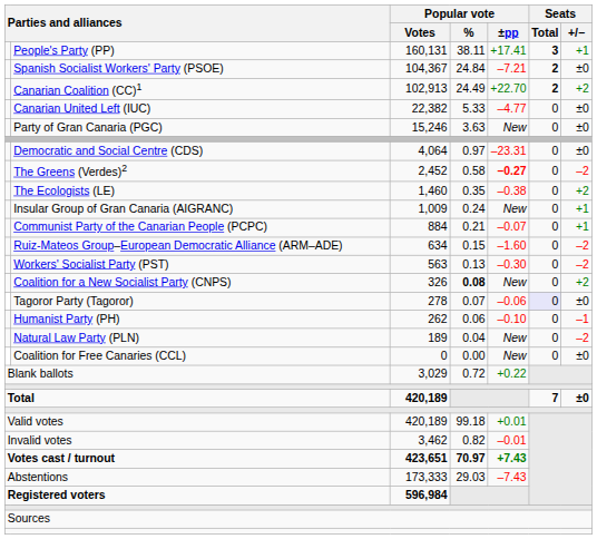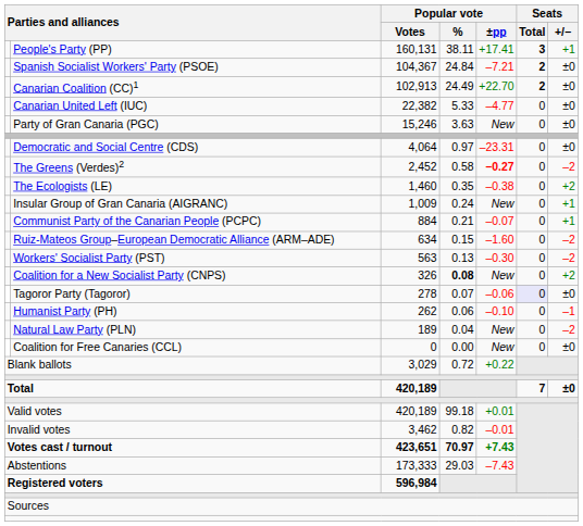Canarian Coalition (CC)1 | Seats / +/−: +2 -> ±0
